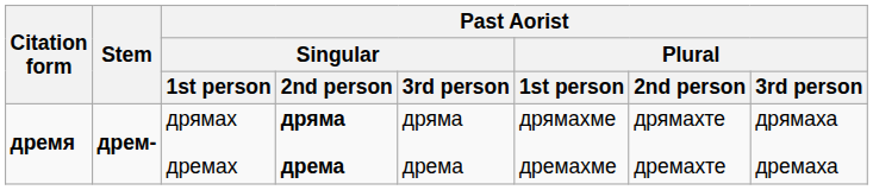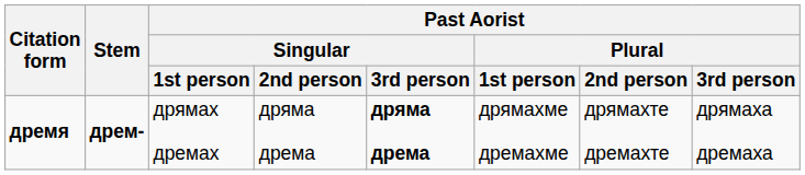дремя | Past Aorist / Singular / 2nd person: bold -> normal
дремя | Past Aorist / Singular / 3rd person: normal -> bold
